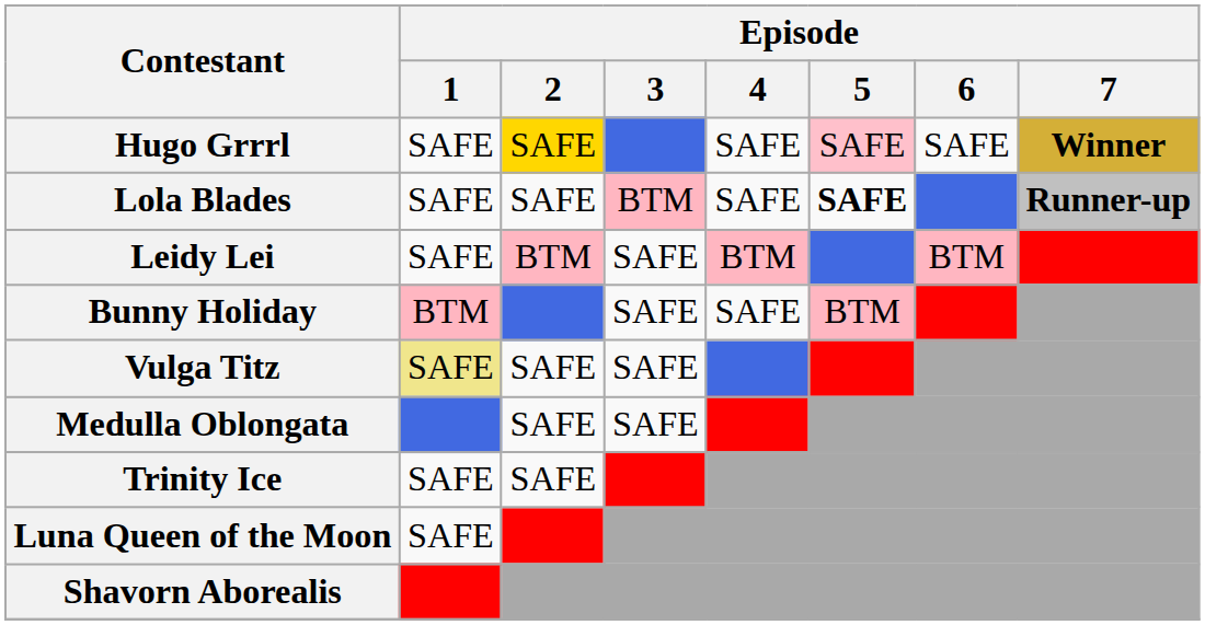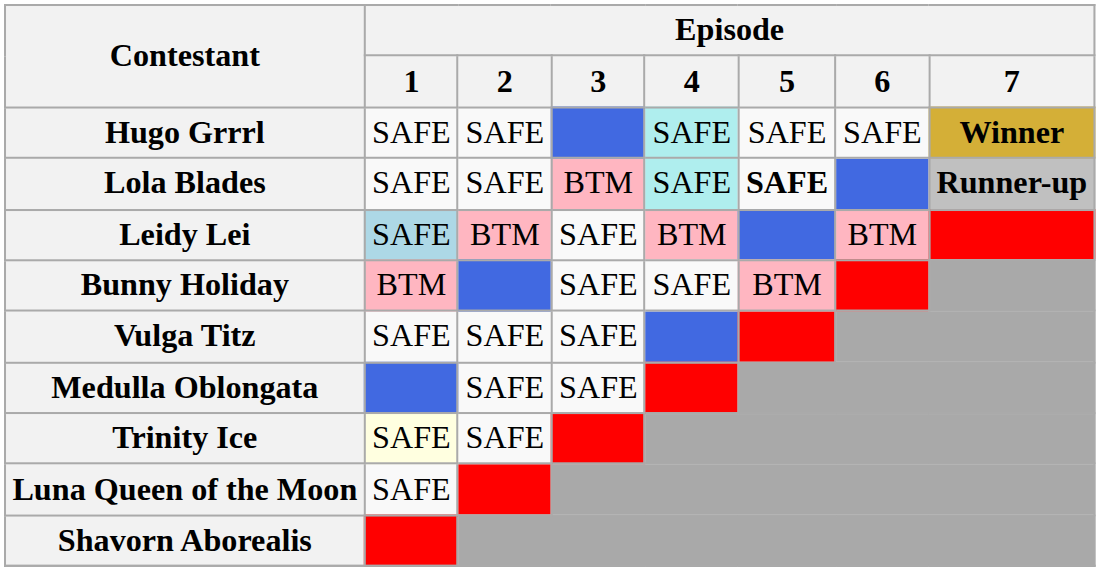Hugo Grrrl | Episode / 2: gold background -> no background
Hugo Grrrl | Episode / 4: no background -> paleturquoise background
Hugo Grrrl | Episode / 5: pink background -> no background
Lola Blades | Episode / 4: no background -> paleturquoise background
Leidy Lei | Episode / 1: no background -> lightblue background
Vulga Titz | Episode / 1: khaki background -> no background
Trinity Ice | Episode / 1: no background -> lightyellow background
